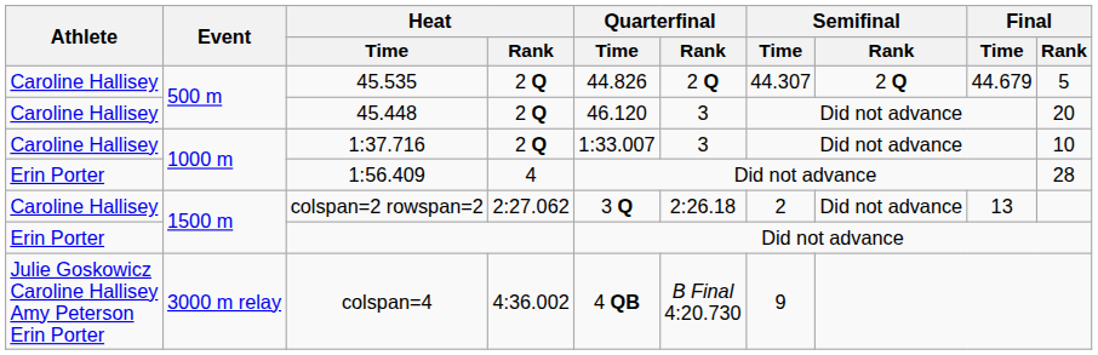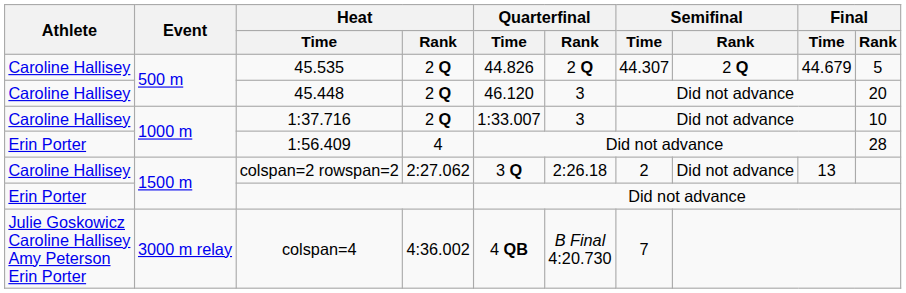colspan=4 | Semifinal / Time: 9 -> 7
